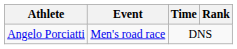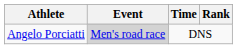Angelo Porciatti | Event: no background -> lightgrey background
